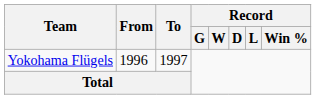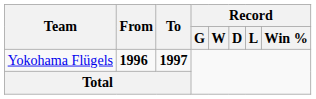Yokohama Flügels | From: normal -> bold
Yokohama Flügels | To: normal -> bold
